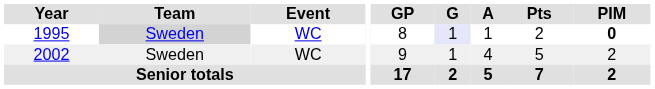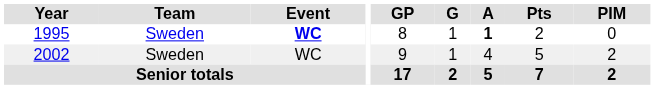1995 | Team: lightgrey background -> no background
1995 | Event: normal -> bold
1995 | G: lavender background -> no background
1995 | A: normal -> bold
1995 | PIM: bold -> normal
